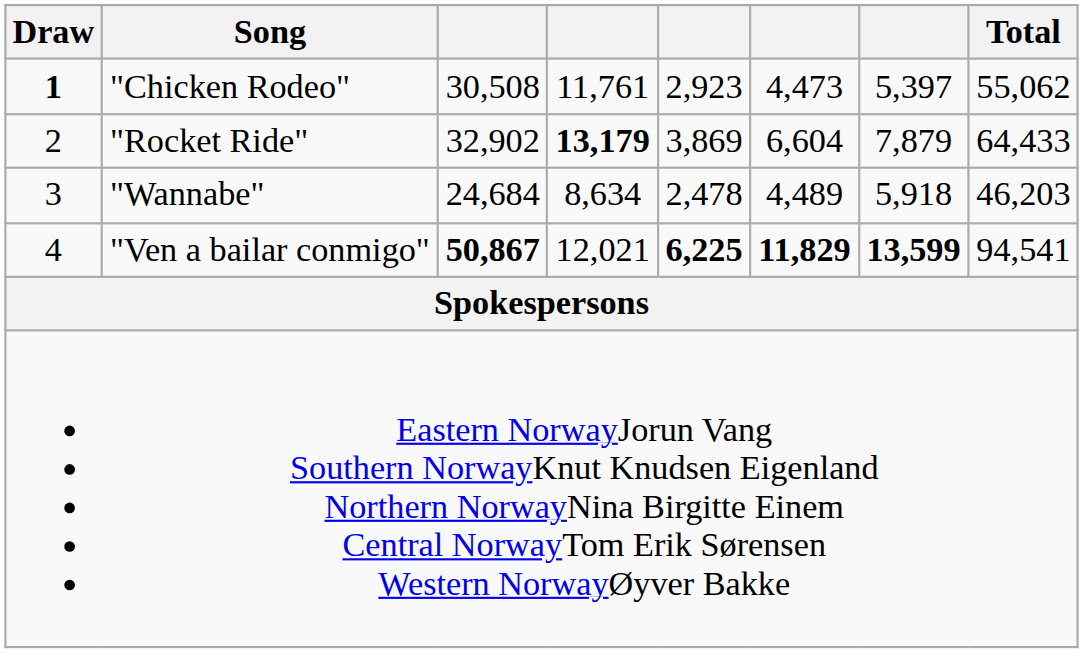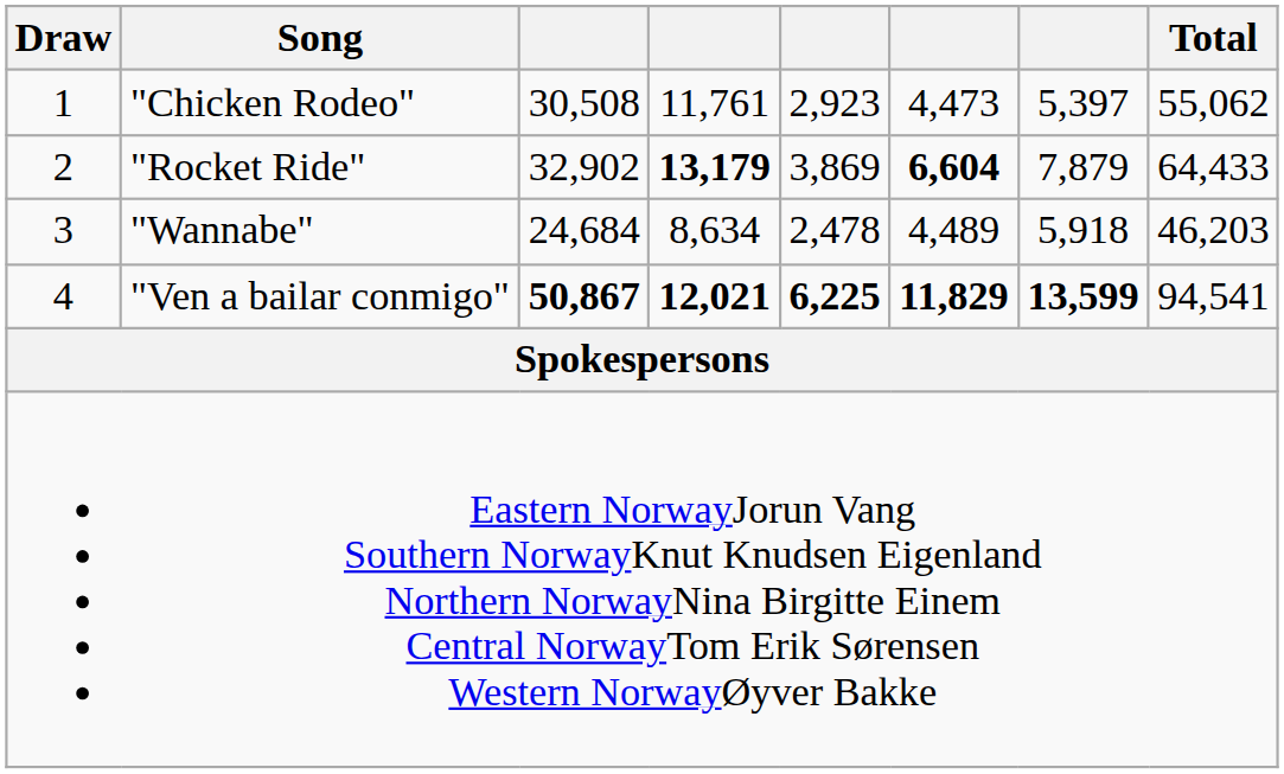"Chicken Rodeo" | Draw: bold -> normal
"Rocket Ride" | column 6: normal -> bold
"Ven a bailar conmigo" | column 4: normal -> bold
